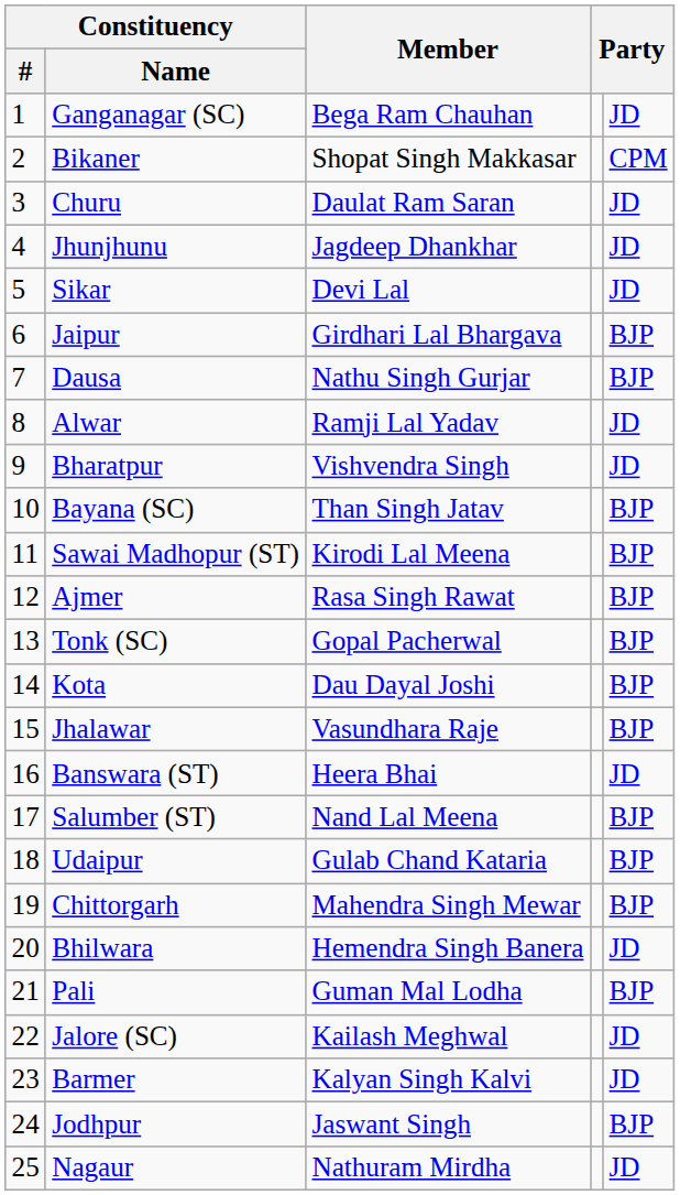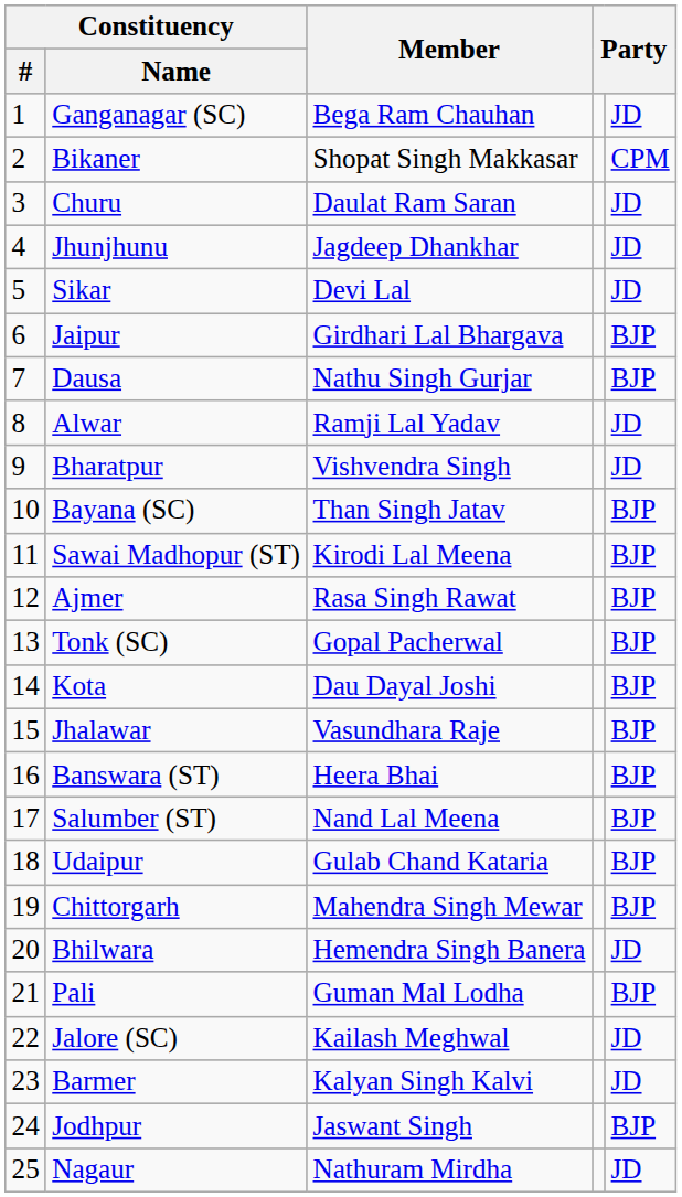Banswara (ST) | column 5: JD -> BJP
